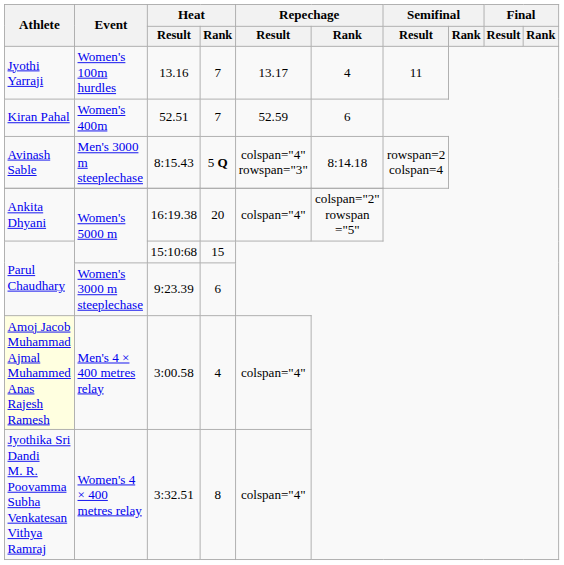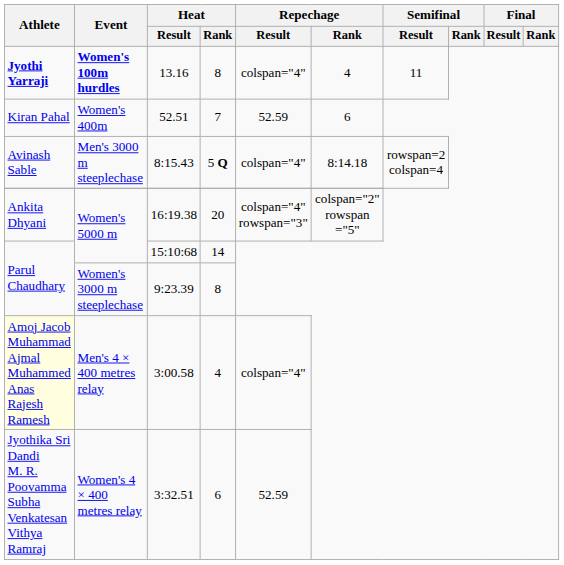13.16 | Athlete: normal -> bold
13.16 | Event: normal -> bold
13.16 | Heat / Rank: 7 -> 8
13.16 | Repechage / Result: 13.17 -> colspan="4"
8:15.43 | Repechage / Result: colspan="4" rowspan="3" -> colspan="4"
16:19.38 | Repechage / Result: colspan="4" -> colspan="4" rowspan="3"
15:10:68 | Heat / Rank: 15 -> 14
9:23.39 | Heat / Rank: 6 -> 8
3:32.51 | Heat / Rank: 8 -> 6
3:32.51 | Repechage / Result: colspan="4" -> 52.59
